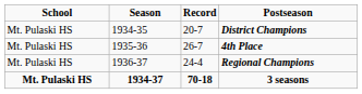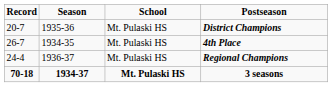columns swapped: School <-> Record
District Champions | Season: 1934-35 -> 1935-36
4th Place | Season: 1935-36 -> 1934-35
